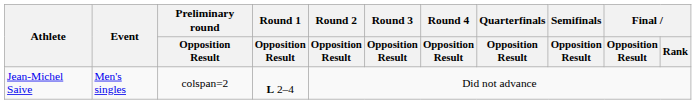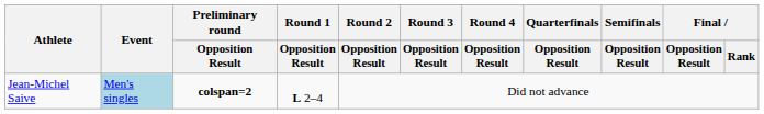Jean-Michel Saive | Event: no background -> lightblue background
Jean-Michel Saive | Preliminary round / Opposition Result: normal -> bold
